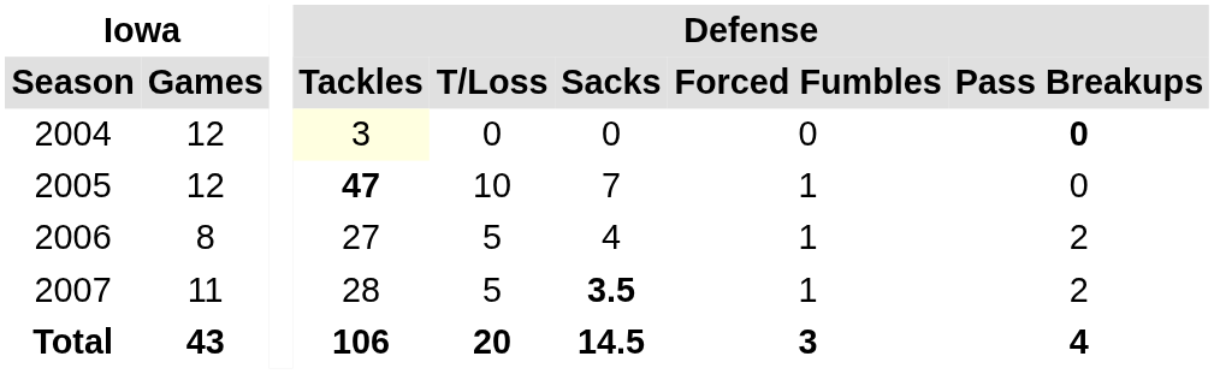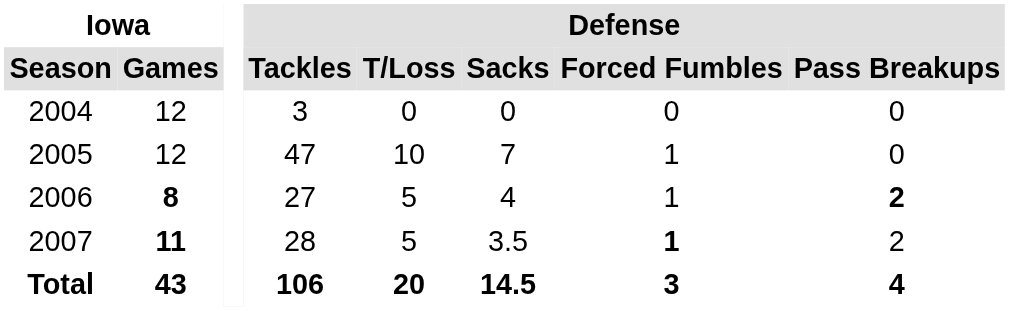2004 | Defense / Tackles: lightyellow background -> no background
2004 | Defense / Pass Breakups: bold -> normal
2005 | Defense / Tackles: bold -> normal
2006 | Iowa / Games: normal -> bold
2006 | Defense / Pass Breakups: normal -> bold
2007 | Iowa / Games: normal -> bold
2007 | Defense / Sacks: bold -> normal
2007 | Defense / Forced Fumbles: normal -> bold
